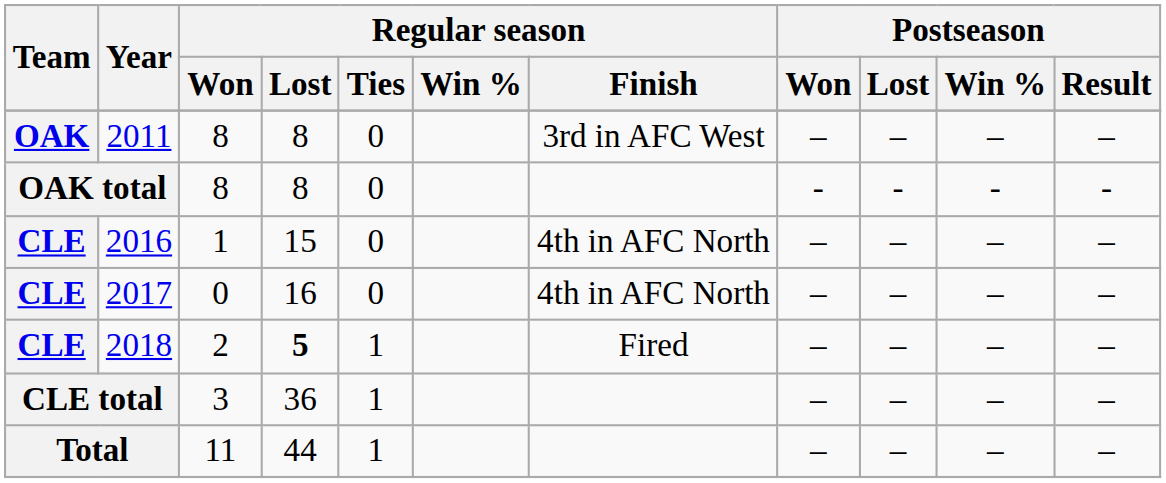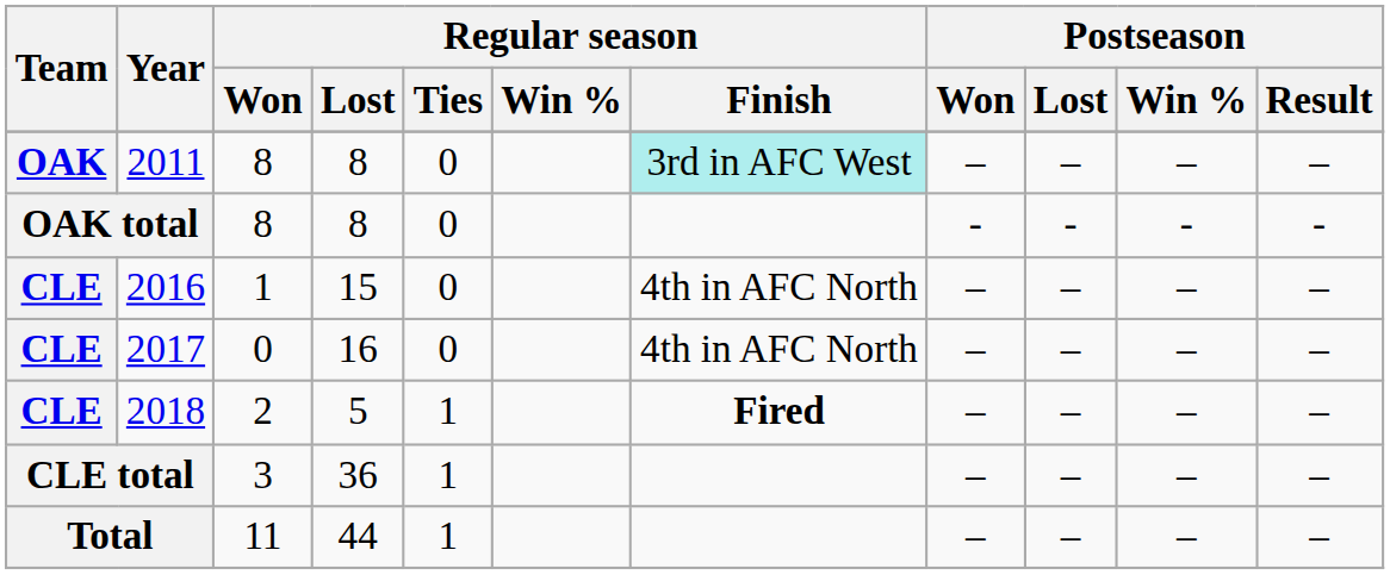2011 | Regular season / Finish: no background -> paleturquoise background
2018 | Regular season / Lost: bold -> normal
2018 | Regular season / Finish: normal -> bold
